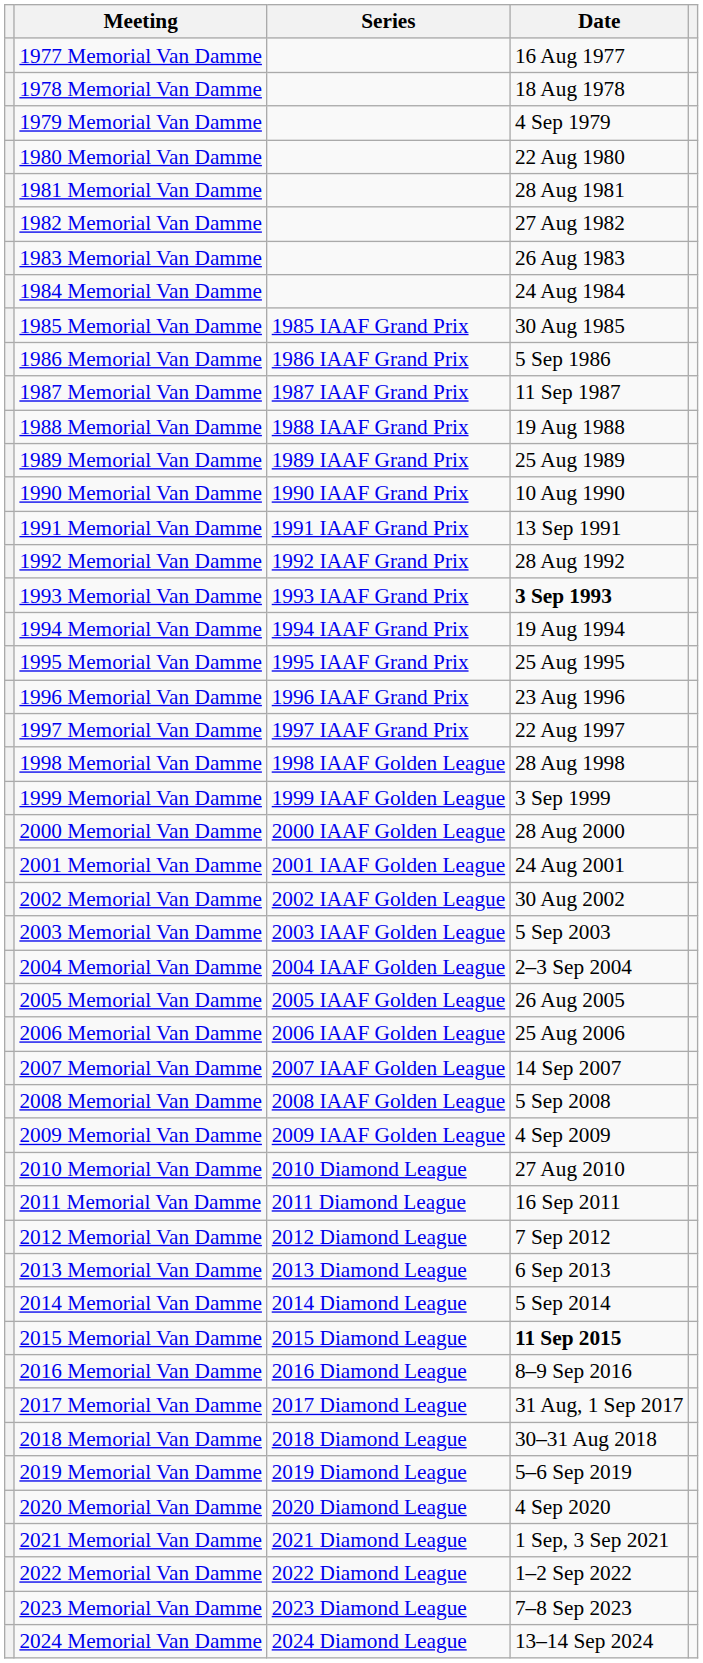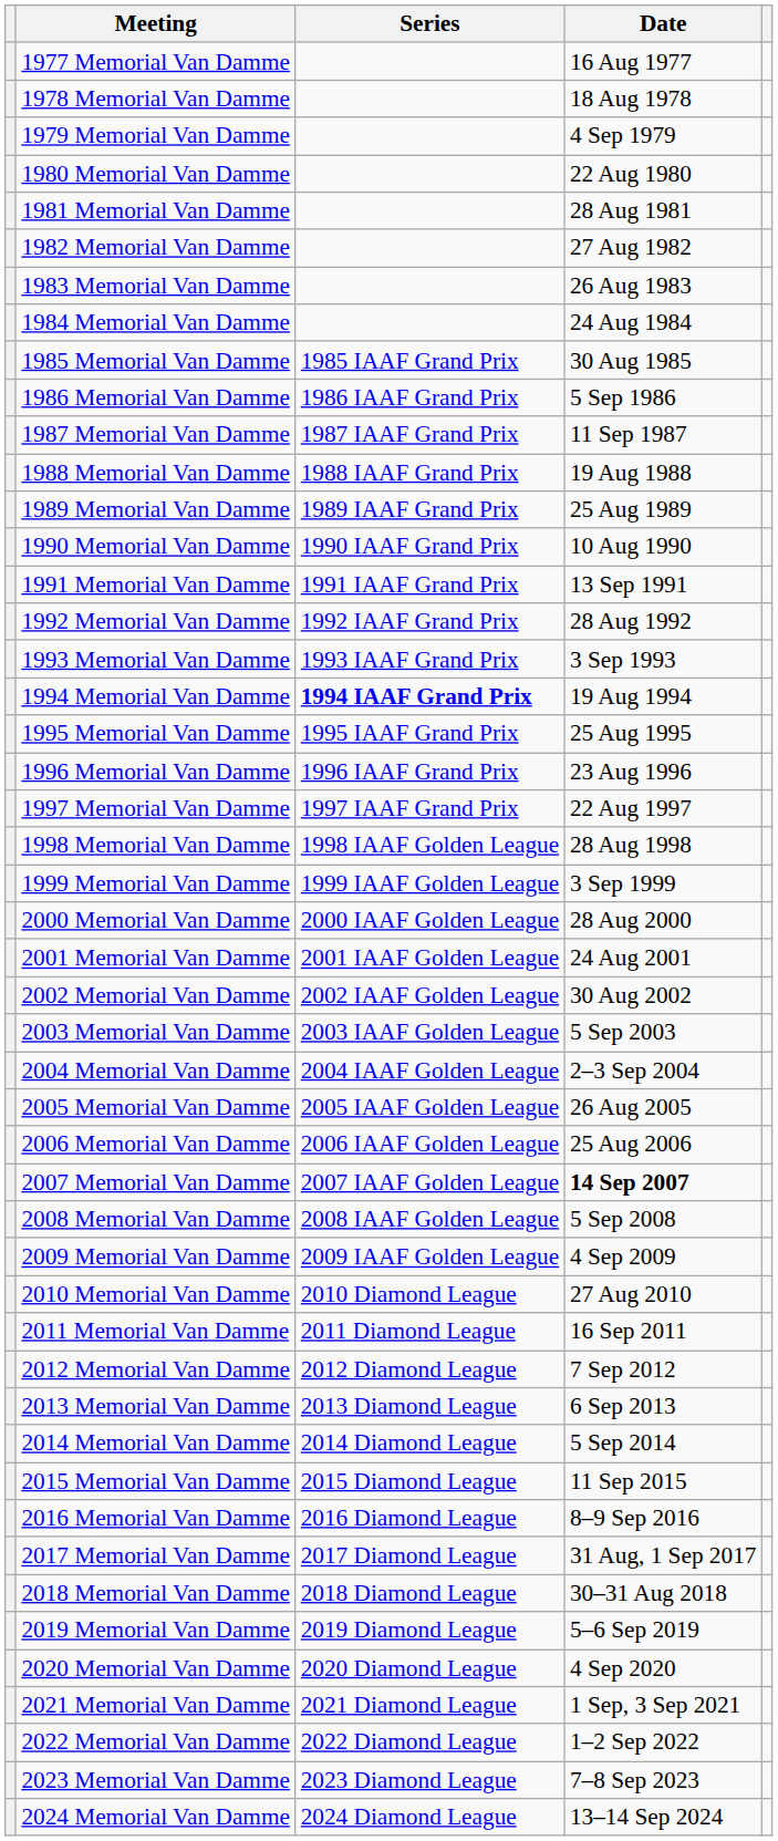1993 Memorial Van Damme | Date: bold -> normal
1994 Memorial Van Damme | Series: normal -> bold
2007 Memorial Van Damme | Date: normal -> bold
2015 Memorial Van Damme | Date: bold -> normal
